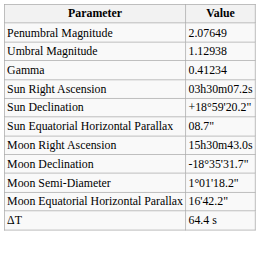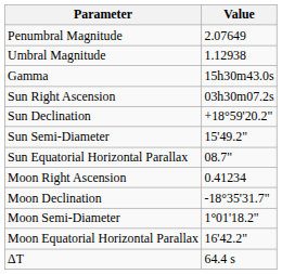Gamma | Value: 0.41234 -> 15h30m43.0s
+ row: Sun Semi-Diameter | 15'49.2"
Moon Right Ascension | Value: 15h30m43.0s -> 0.41234
